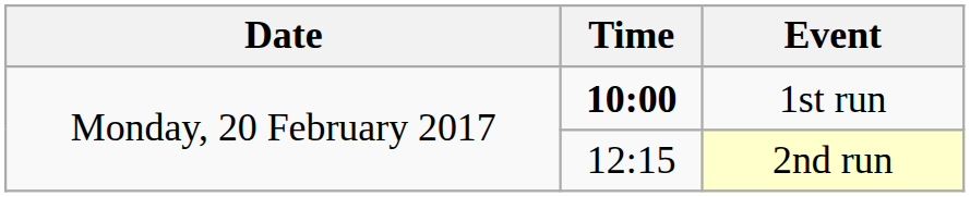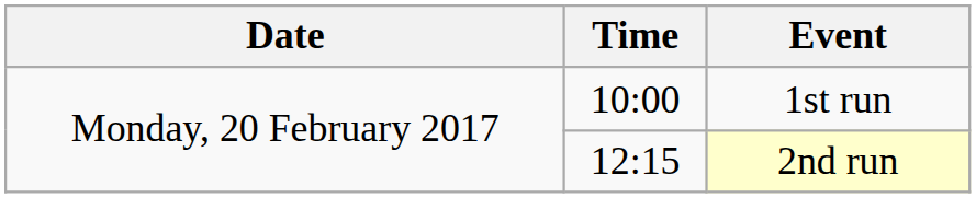1st run | Time: bold -> normal
